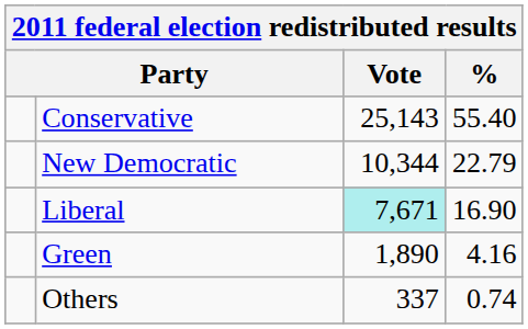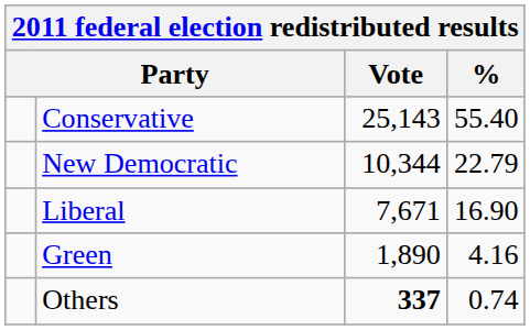Liberal | Vote: paleturquoise background -> no background
Others | Vote: normal -> bold
